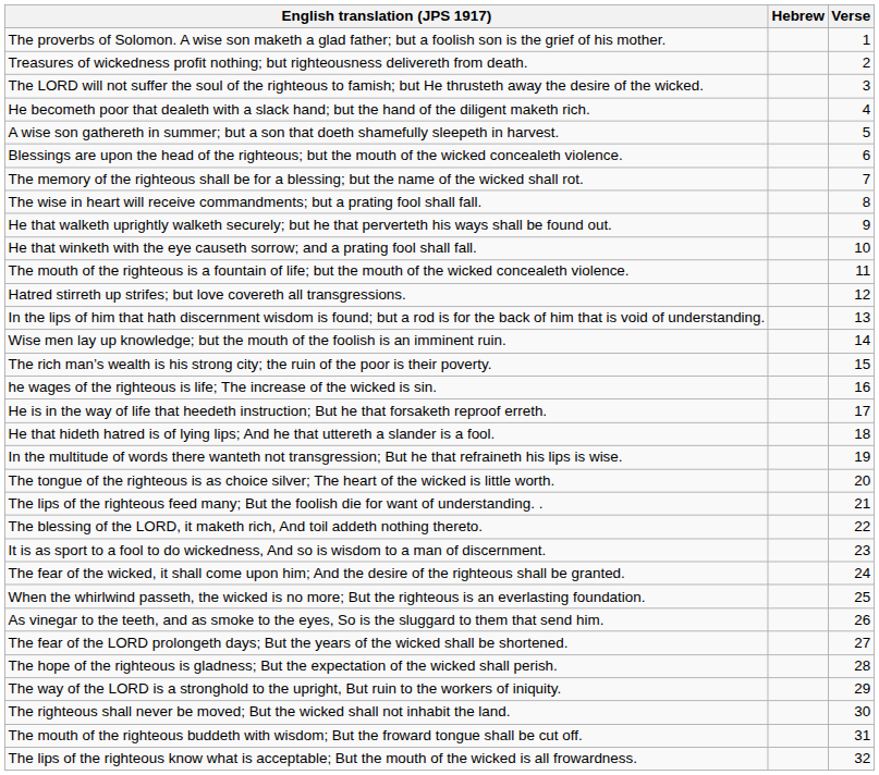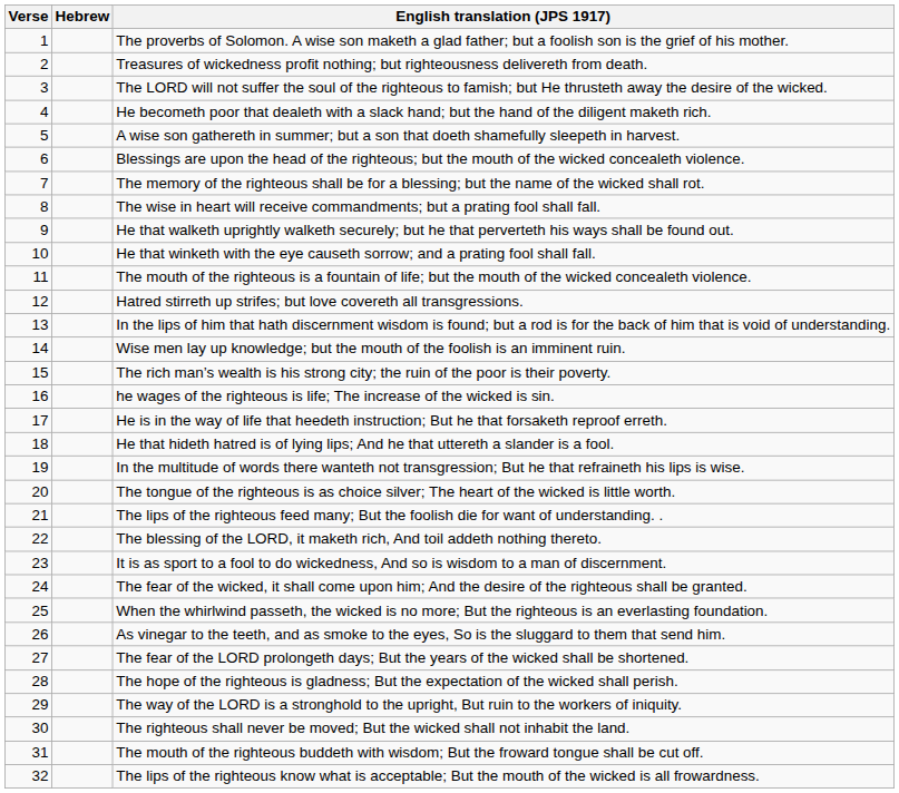columns swapped: Verse <-> English translation (JPS 1917)
